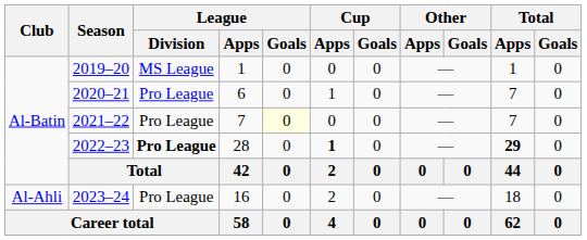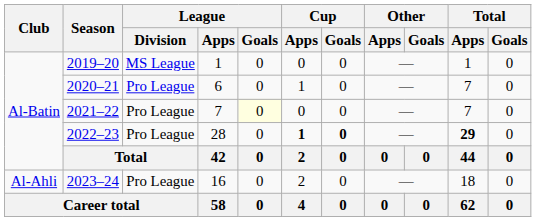2022–23 | League / Division: bold -> normal
2022–23 | Cup / Goals: normal -> bold
